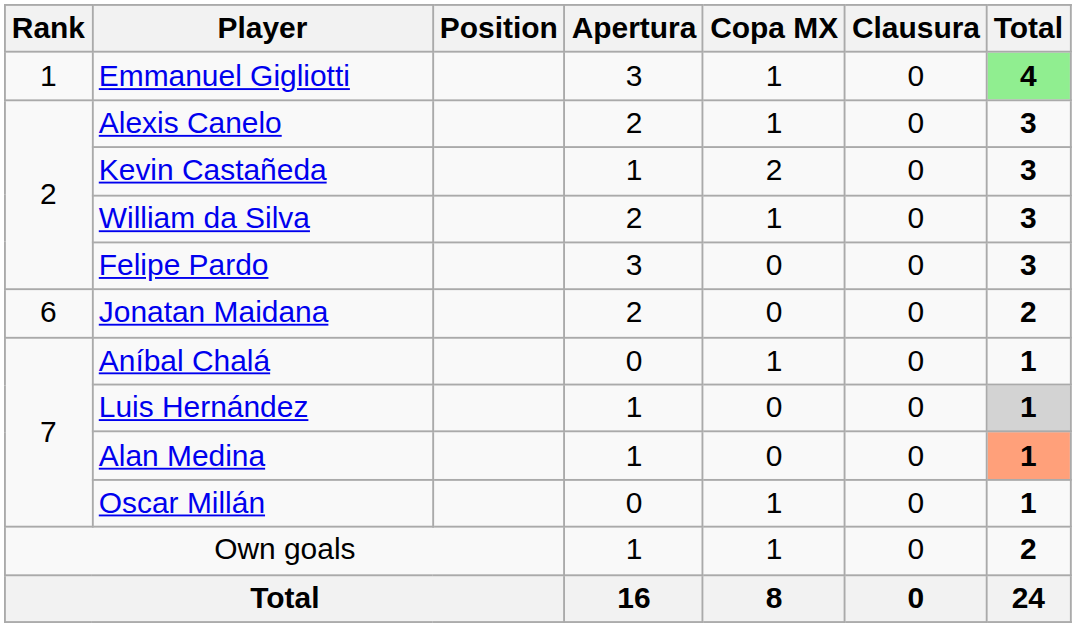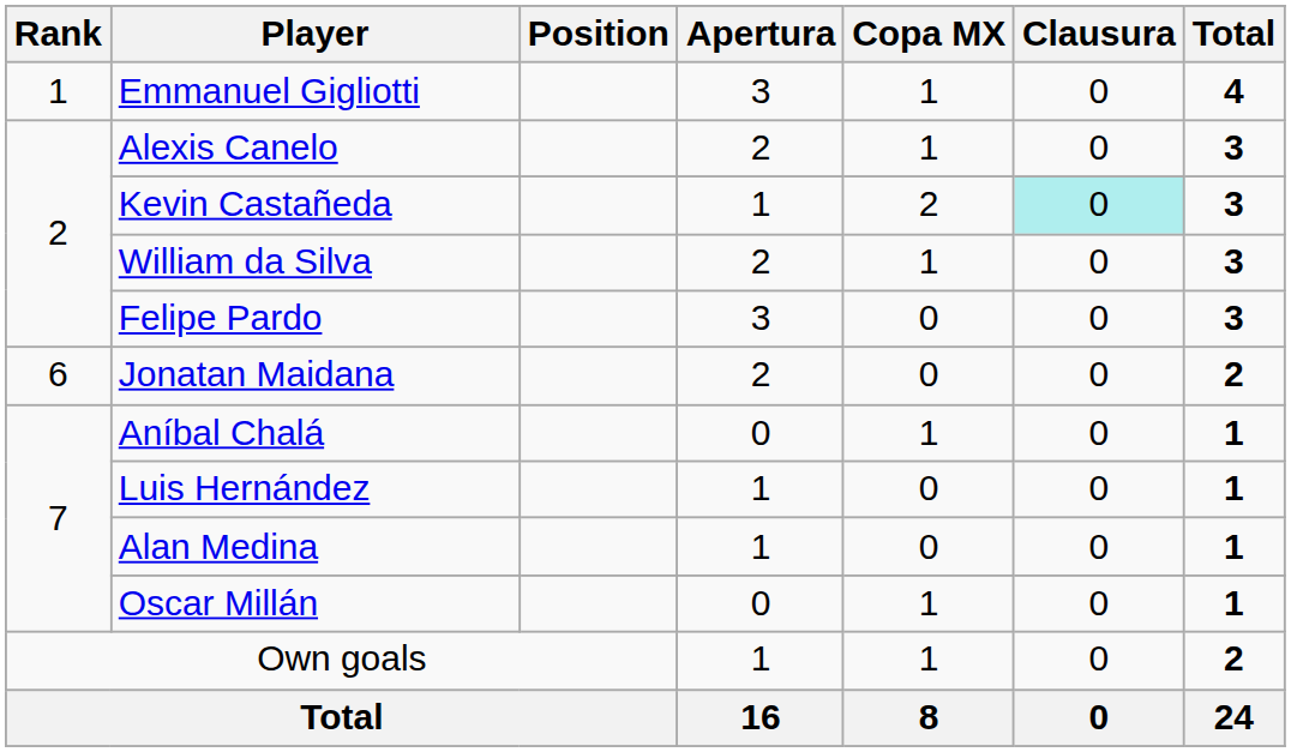Emmanuel Gigliotti | Total: lightgreen background -> no background
Kevin Castañeda | Clausura: no background -> paleturquoise background
Luis Hernández | Total: lightgrey background -> no background
Alan Medina | Total: lightsalmon background -> no background
